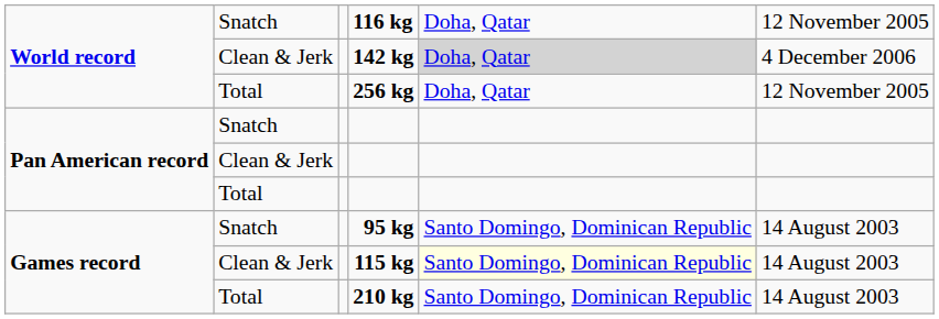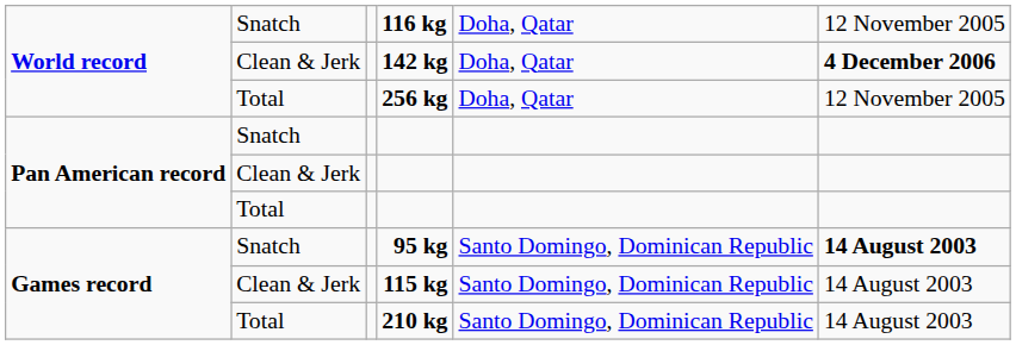142 kg | column 5: lightgrey background -> no background
142 kg | column 6: normal -> bold
95 kg | column 6: normal -> bold
115 kg | column 5: lightyellow background -> no background
